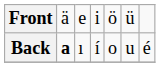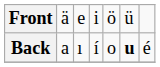Back | column 2: bold -> normal
Back | column 6: normal -> bold
